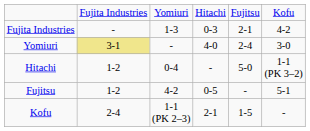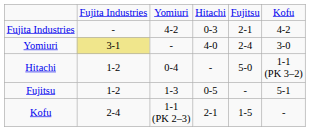row 2 | column 3: 1-3 -> 4-2
row 5 | column 3: 4-2 -> 1-3
